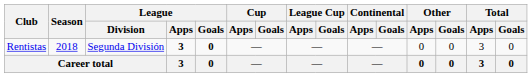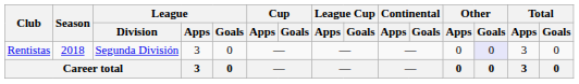Rentistas | League / Apps: bold -> normal
Rentistas | League / Goals: bold -> normal
Rentistas | Other / Goals: no background -> lavender background
